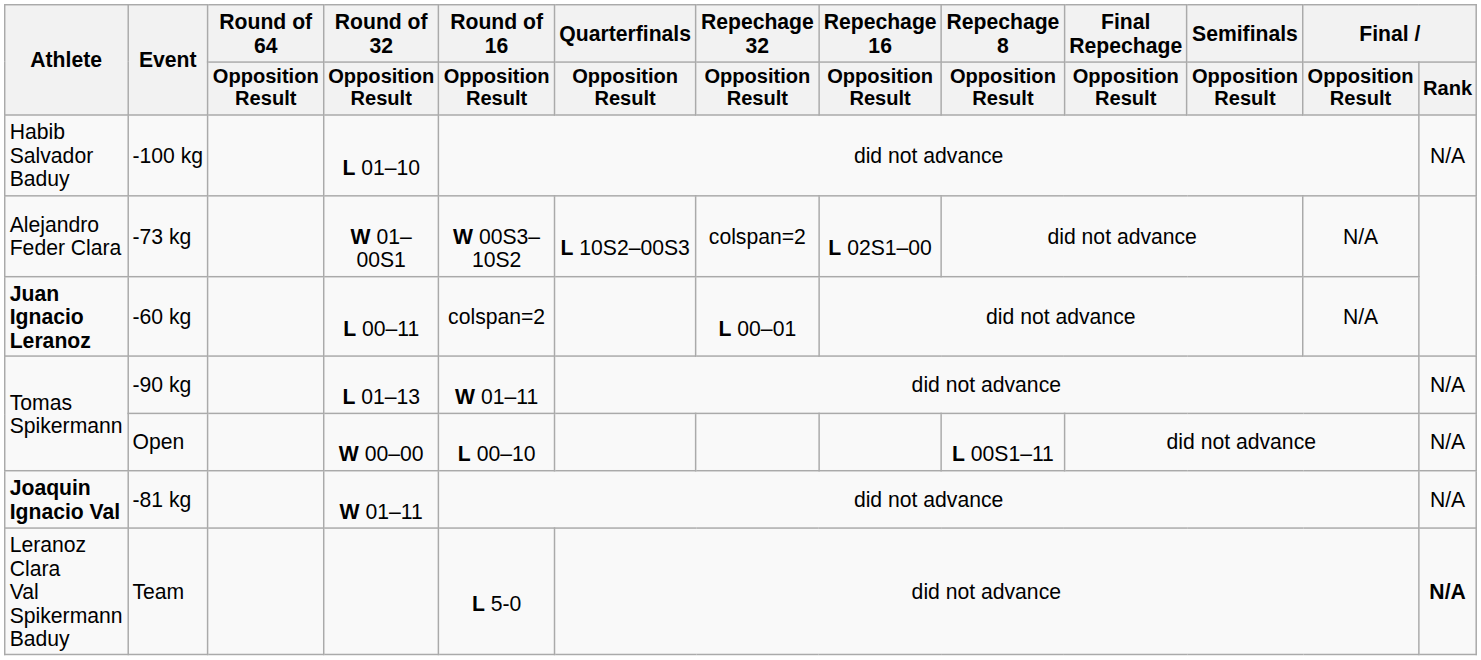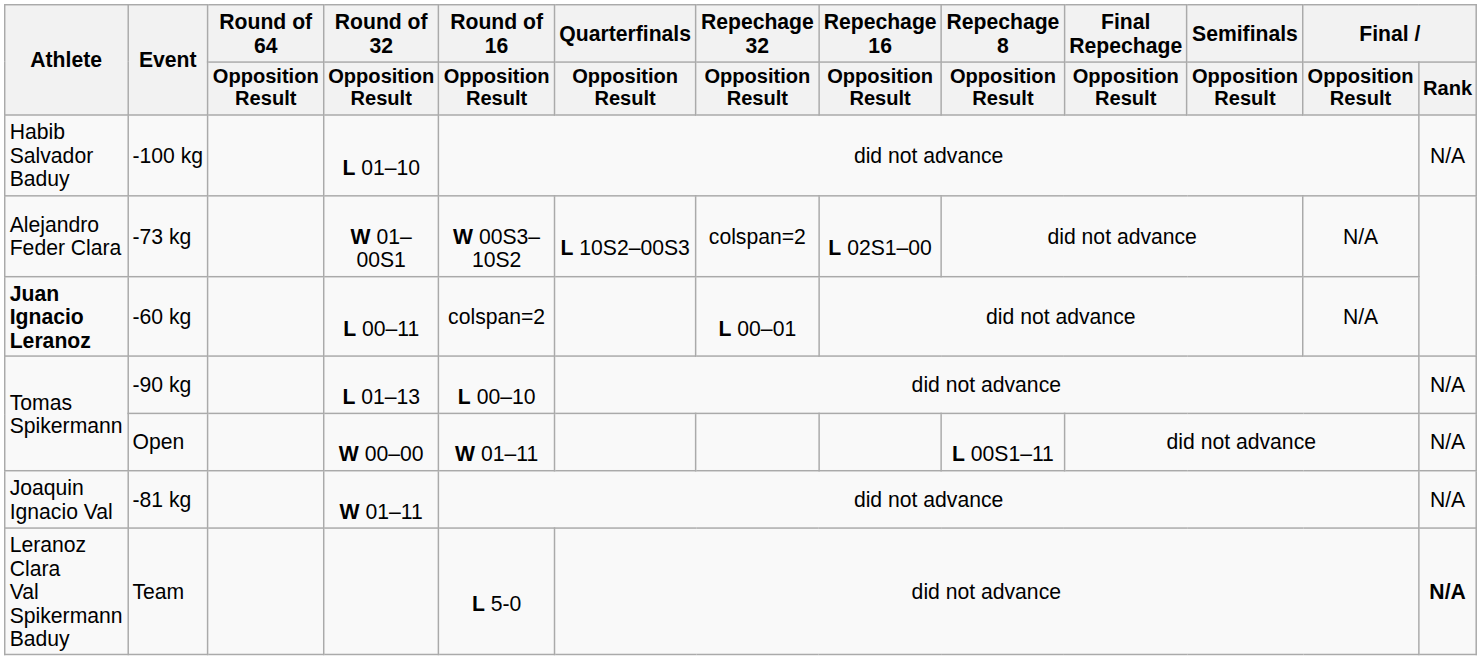-90 kg | Round of 16 / Opposition Result: W 01–11 -> L 00–10
Open | Round of 16 / Opposition Result: L 00–10 -> W 01–11
-81 kg | Athlete: bold -> normal
